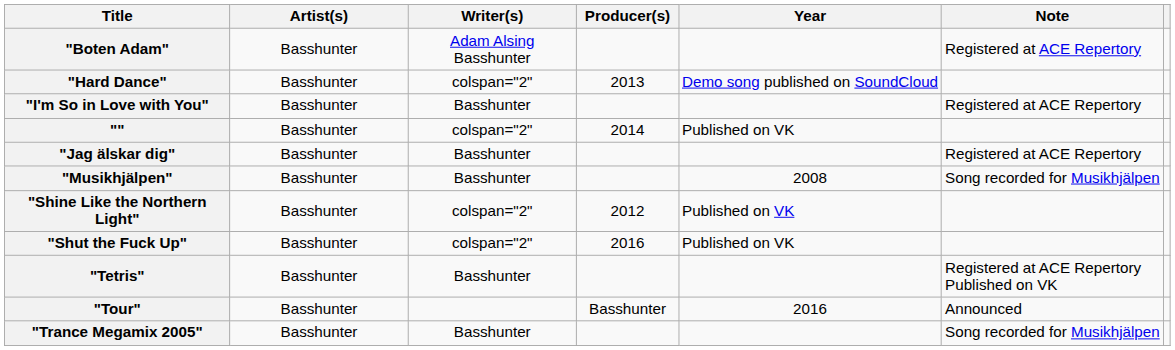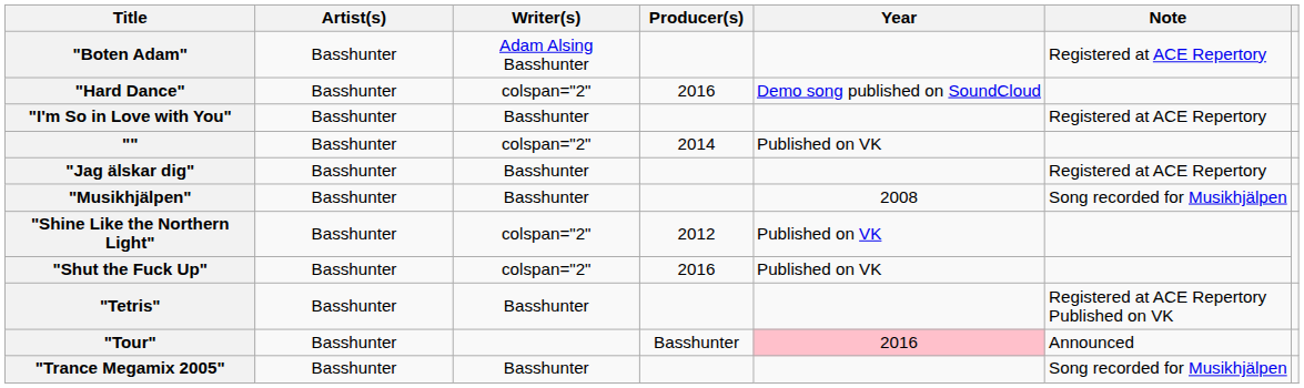"Hard Dance" | Producer(s): 2013 -> 2016
"Tour" | Year: no background -> pink background
